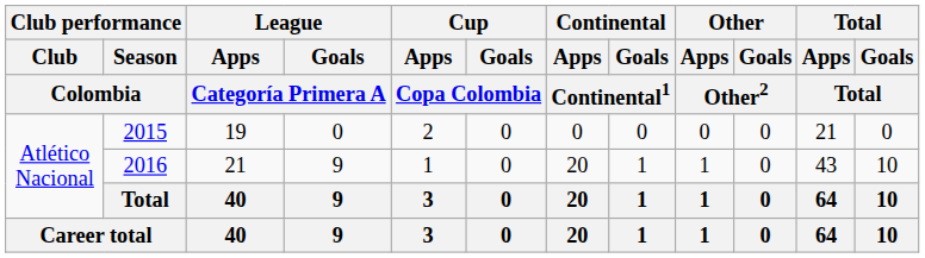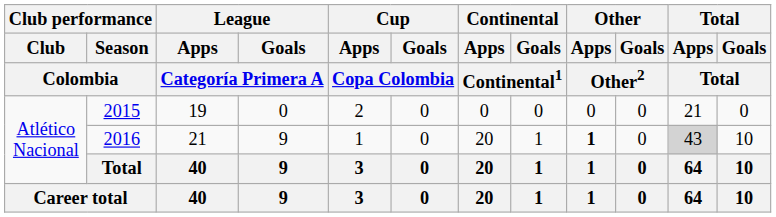2016 | Other / Apps / Other2: normal -> bold
2016 | Total / Apps / Total: no background -> lightgrey background
